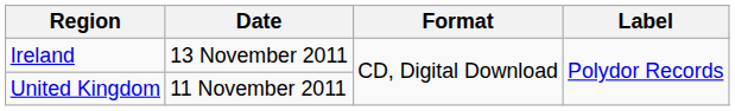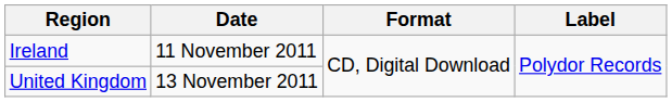Ireland | Date: 13 November 2011 -> 11 November 2011
United Kingdom | Date: 11 November 2011 -> 13 November 2011
